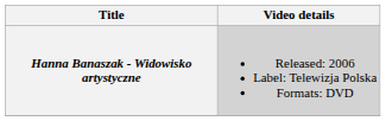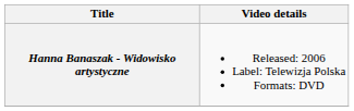Hanna Banaszak - Widowisko artystyczne | Video details: lightgrey background -> no background
